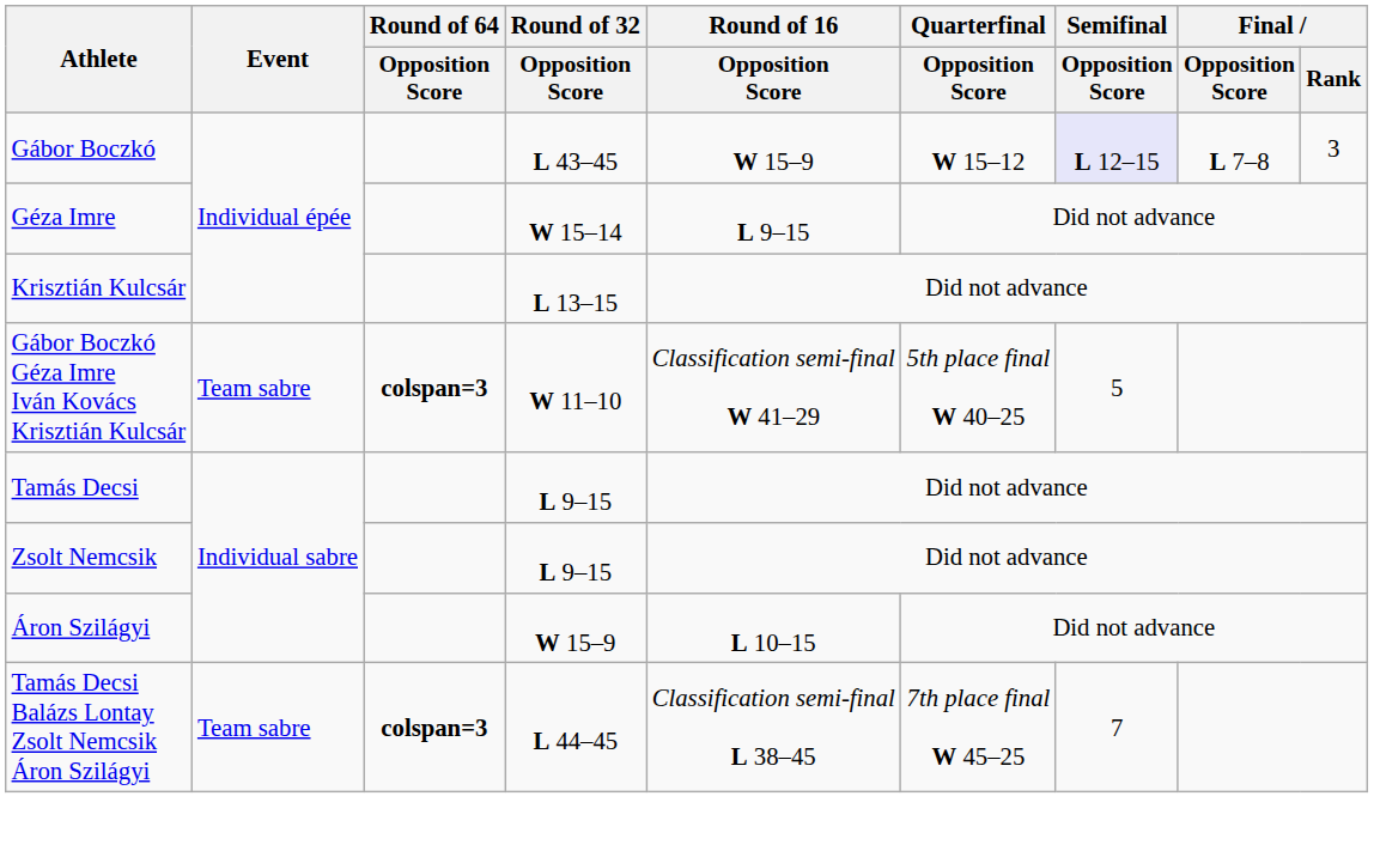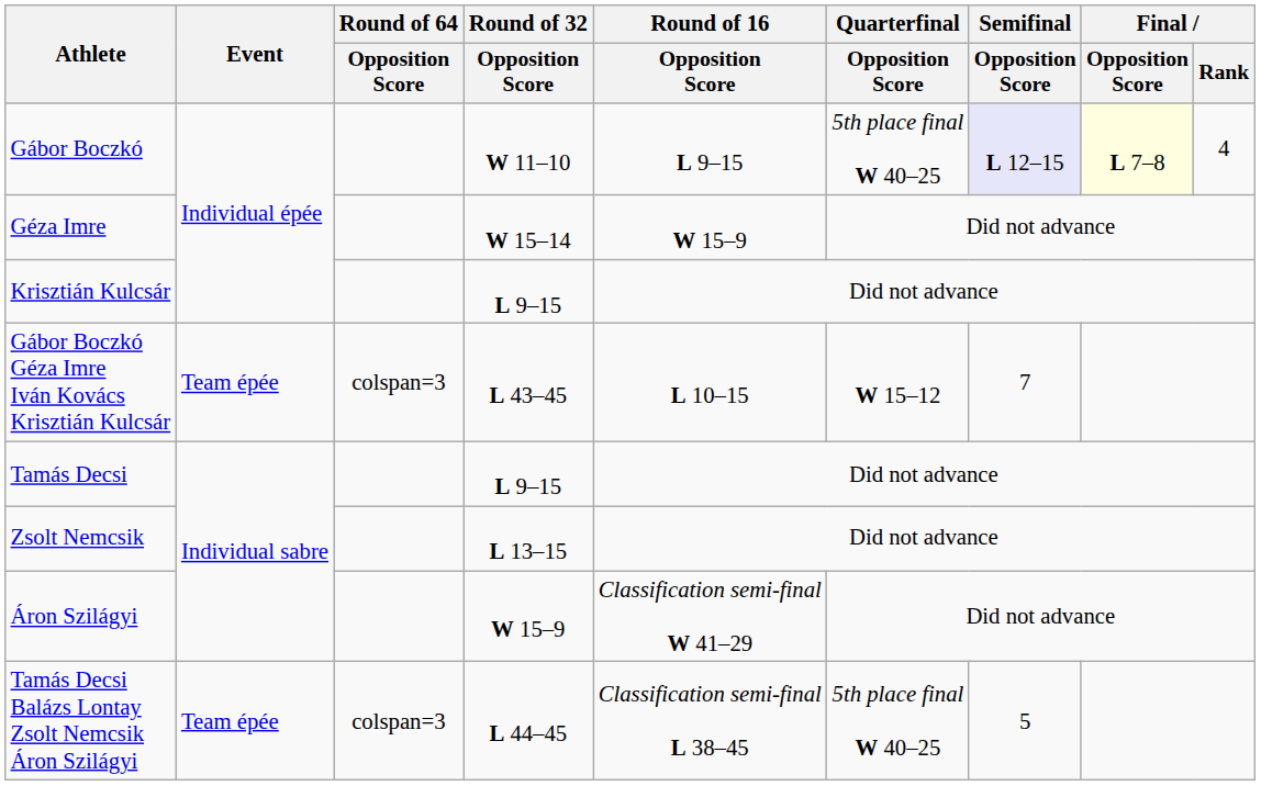Gábor Boczkó | Round of 32 / Opposition Score: L 43–45 -> W 11–10
Gábor Boczkó | Round of 16 / Opposition Score: W 15–9 -> L 9–15
Gábor Boczkó | Quarterfinal / Opposition Score: W 15–12 -> 5th place final W 40–25
Gábor Boczkó | Final / Opposition Score: no background -> lightyellow background
Gábor Boczkó | Final / Rank: 3 -> 4
Géza Imre | Round of 16 / Opposition Score: L 9–15 -> W 15–9
Krisztián Kulcsár | Round of 32 / Opposition Score: L 13–15 -> L 9–15
Gábor Boczkó Géza Imre Iván Kovács Krisztián Kulcsár | Event: Team sabre -> Team épée
Gábor Boczkó Géza Imre Iván Kovács Krisztián Kulcsár | Round of 64 / Opposition Score: bold -> normal
Gábor Boczkó Géza Imre Iván Kovács Krisztián Kulcsár | Round of 32 / Opposition Score: W 11–10 -> L 43–45
Gábor Boczkó Géza Imre Iván Kovács Krisztián Kulcsár | Round of 16 / Opposition Score: Classification semi-final W 41–29 -> L 10–15
Gábor Boczkó Géza Imre Iván Kovács Krisztián Kulcsár | Quarterfinal / Opposition Score: 5th place final W 40–25 -> W 15–12
Gábor Boczkó Géza Imre Iván Kovács Krisztián Kulcsár | Semifinal / Opposition Score: 5 -> 7
Zsolt Nemcsik | Round of 32 / Opposition Score: L 9–15 -> L 13–15
Áron Szilágyi | Round of 16 / Opposition Score: L 10–15 -> Classification semi-final W 41–29
Tamás Decsi Balázs Lontay Zsolt Nemcsik Áron Szilágyi | Event: Team sabre -> Team épée
Tamás Decsi Balázs Lontay Zsolt Nemcsik Áron Szilágyi | Round of 64 / Opposition Score: bold -> normal
Tamás Decsi Balázs Lontay Zsolt Nemcsik Áron Szilágyi | Quarterfinal / Opposition Score: 7th place final W 45–25 -> 5th place final W 40–25
Tamás Decsi Balázs Lontay Zsolt Nemcsik Áron Szilágyi | Semifinal / Opposition Score: 7 -> 5
